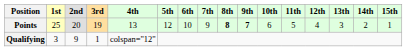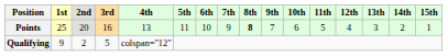Points | 3rd: 19 -> 16
Points | 5th: 12 -> 11
Points | 9th: bold -> normal
Qualifying | 1st: 3 -> 9
Qualifying | 2nd: 9 -> 2
Qualifying | 3rd: 1 -> 5
